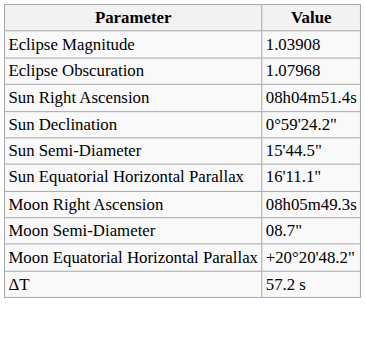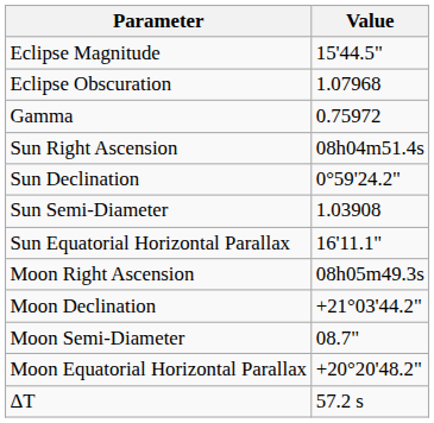Eclipse Magnitude | Value: 1.03908 -> 15'44.5"
+ row: Gamma | 0.75972
Sun Semi-Diameter | Value: 15'44.5" -> 1.03908
+ row: Moon Declination | +21°03'44.2"
